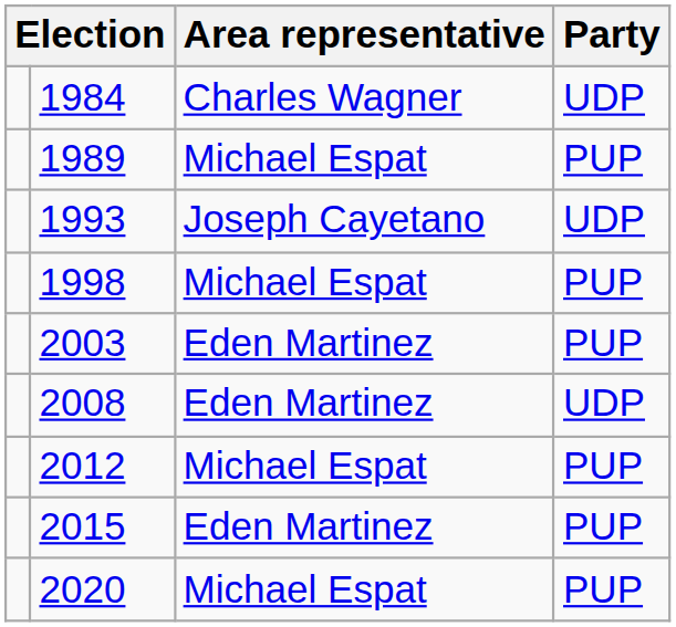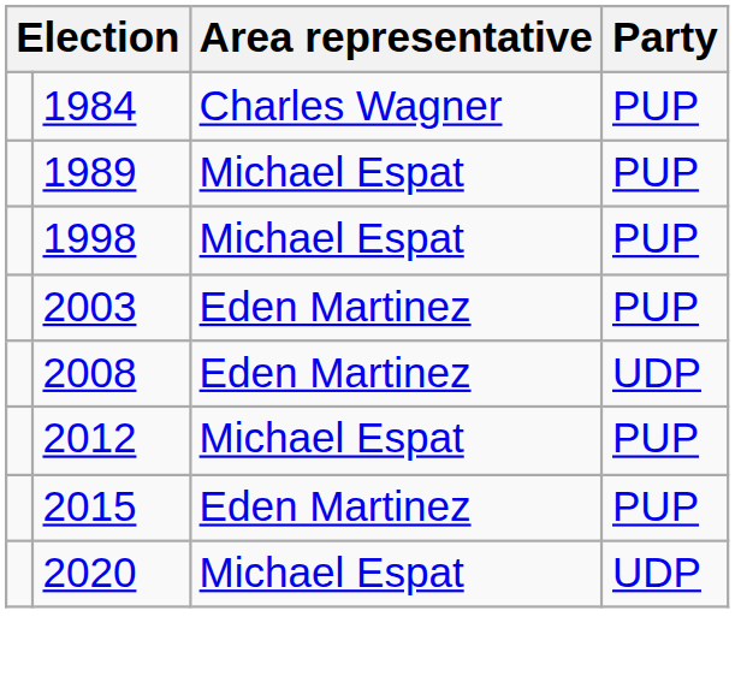1984 | Party: UDP -> PUP
- row: 1993 | Joseph Cayetano | UDP
2020 | Party: PUP -> UDP
